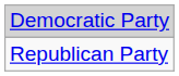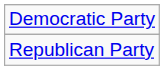row 1 | column 1: lightgrey background -> no background
